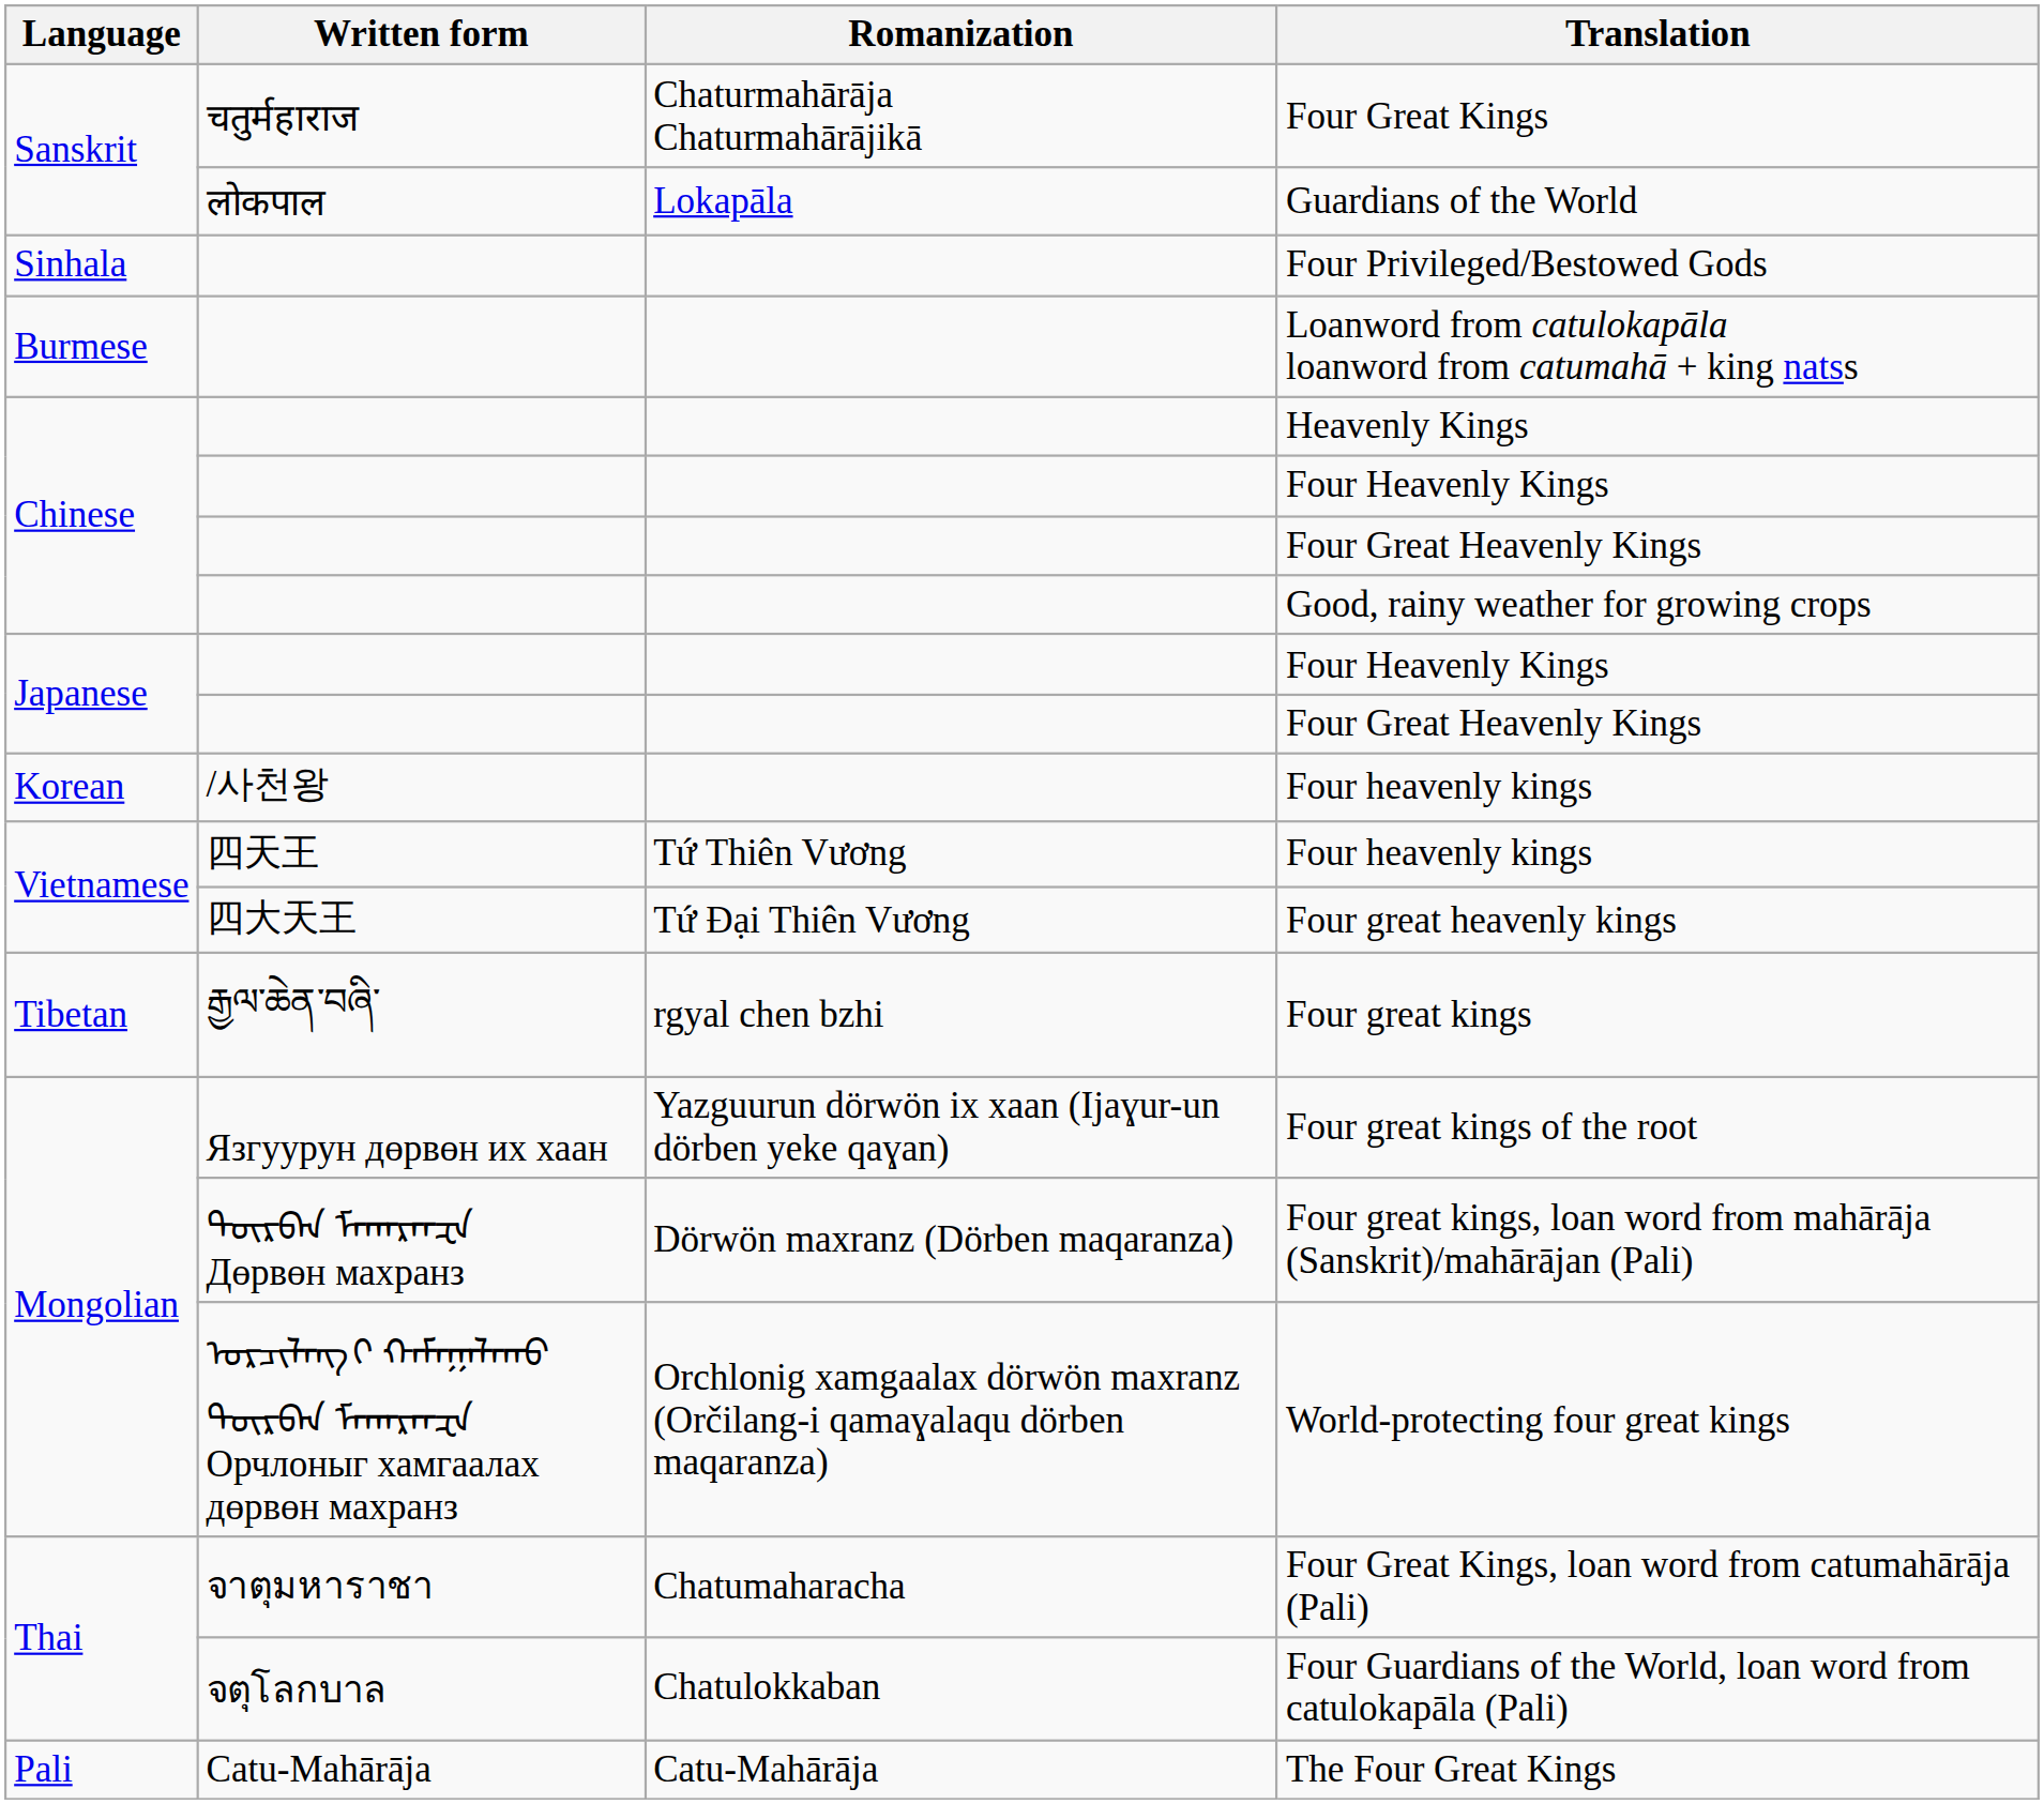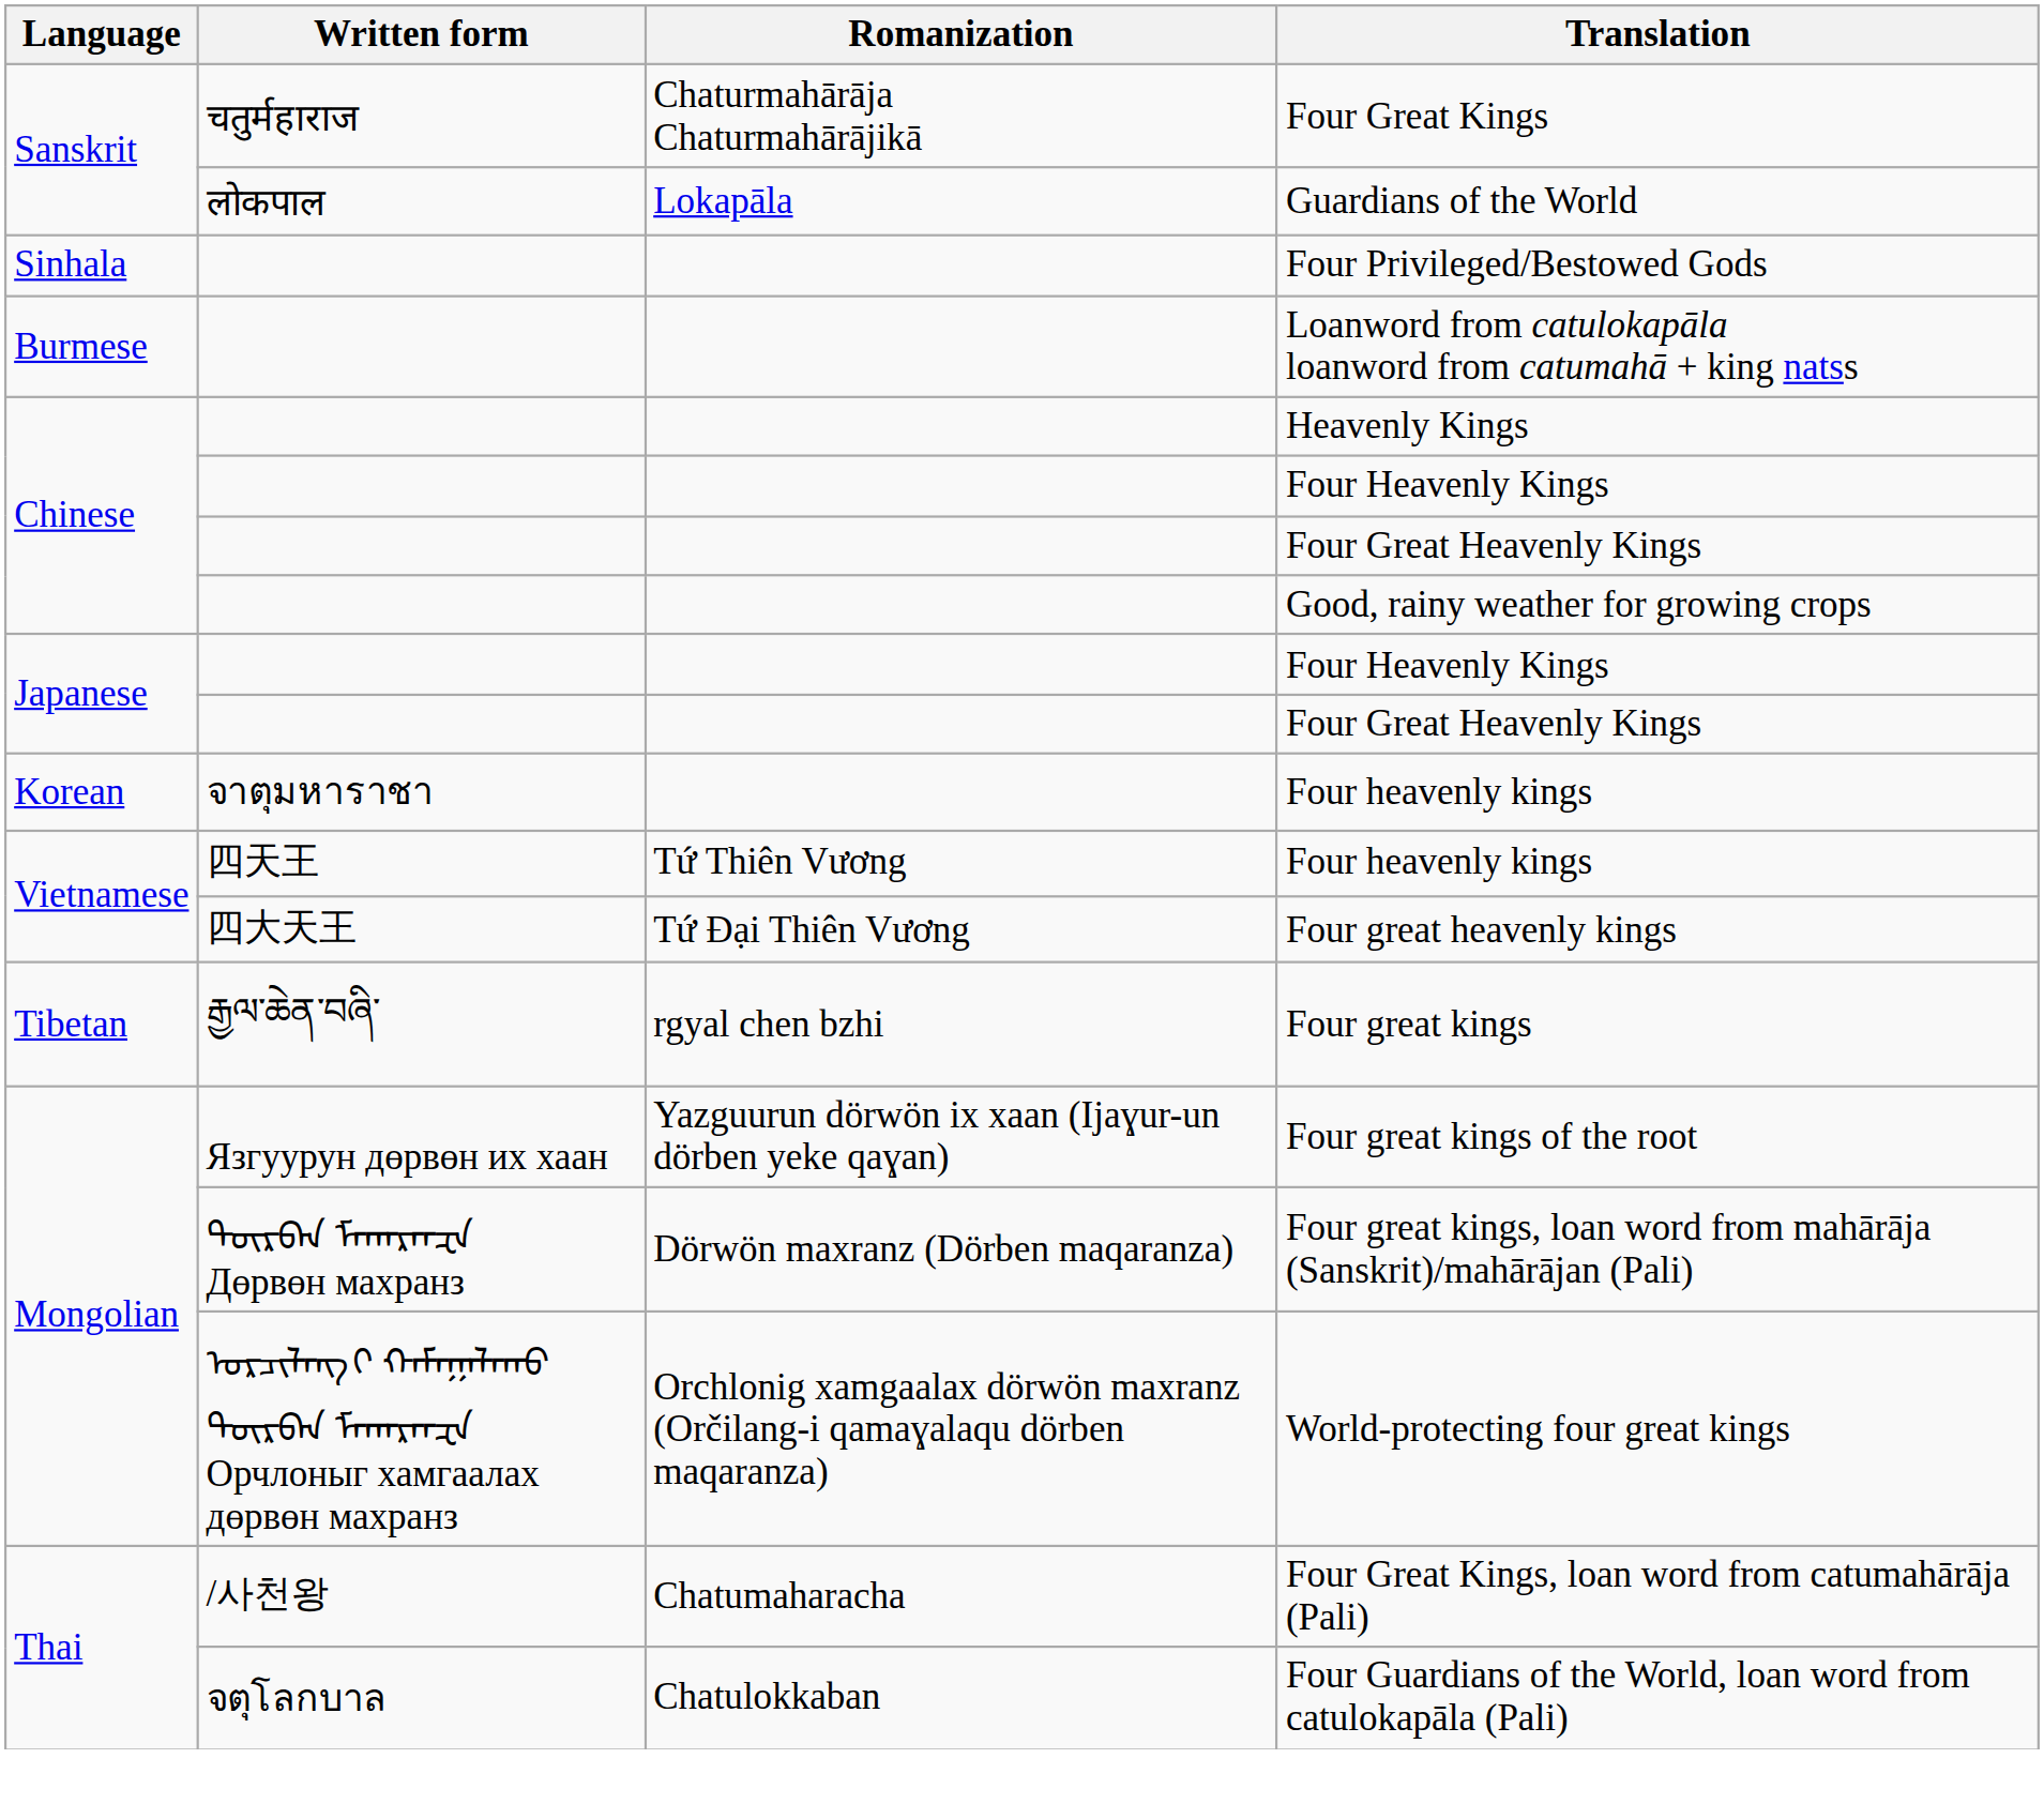Korean / Four heavenly kings | Written form: /사천왕 -> จาตุมหาราชา
Four Great Kings, loan word from catumahārāja (Pali) | Written form: จาตุมหาราชา -> /사천왕
- row: Pali | Catu-Mahārāja | Catu-Mahārāja | The Four Great Kings
